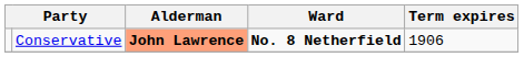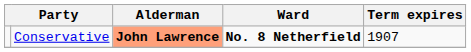Conservative | Term expires: 1906 -> 1907
